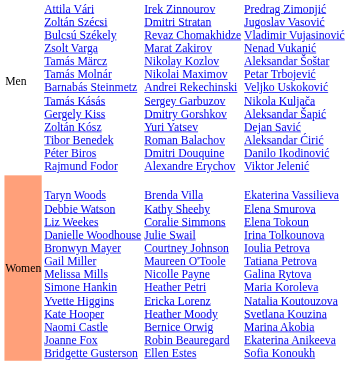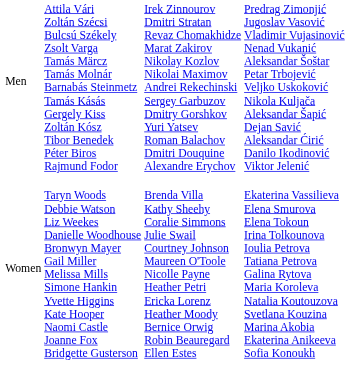Women | column 1: lightsalmon background -> no background
